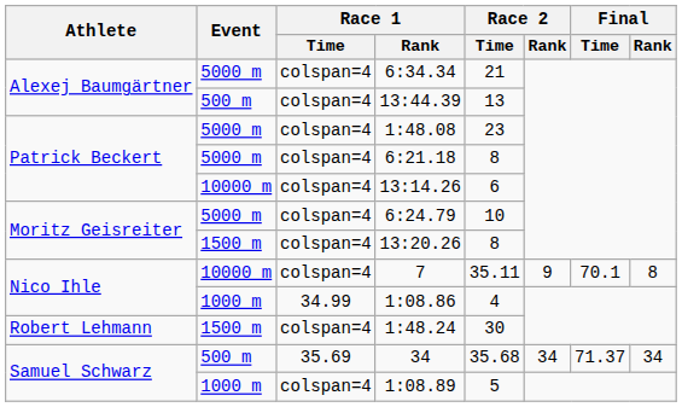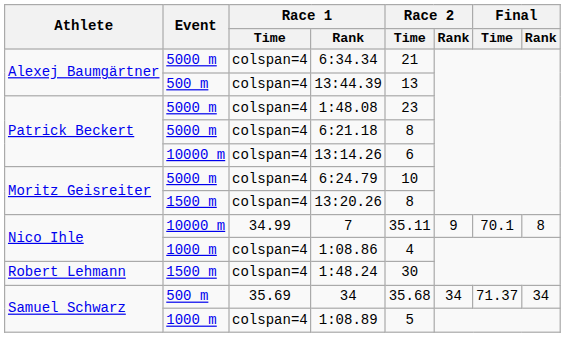7 | Race 1 / Time: colspan=4 -> 34.99
1:08.86 | Race 1 / Time: 34.99 -> colspan=4
